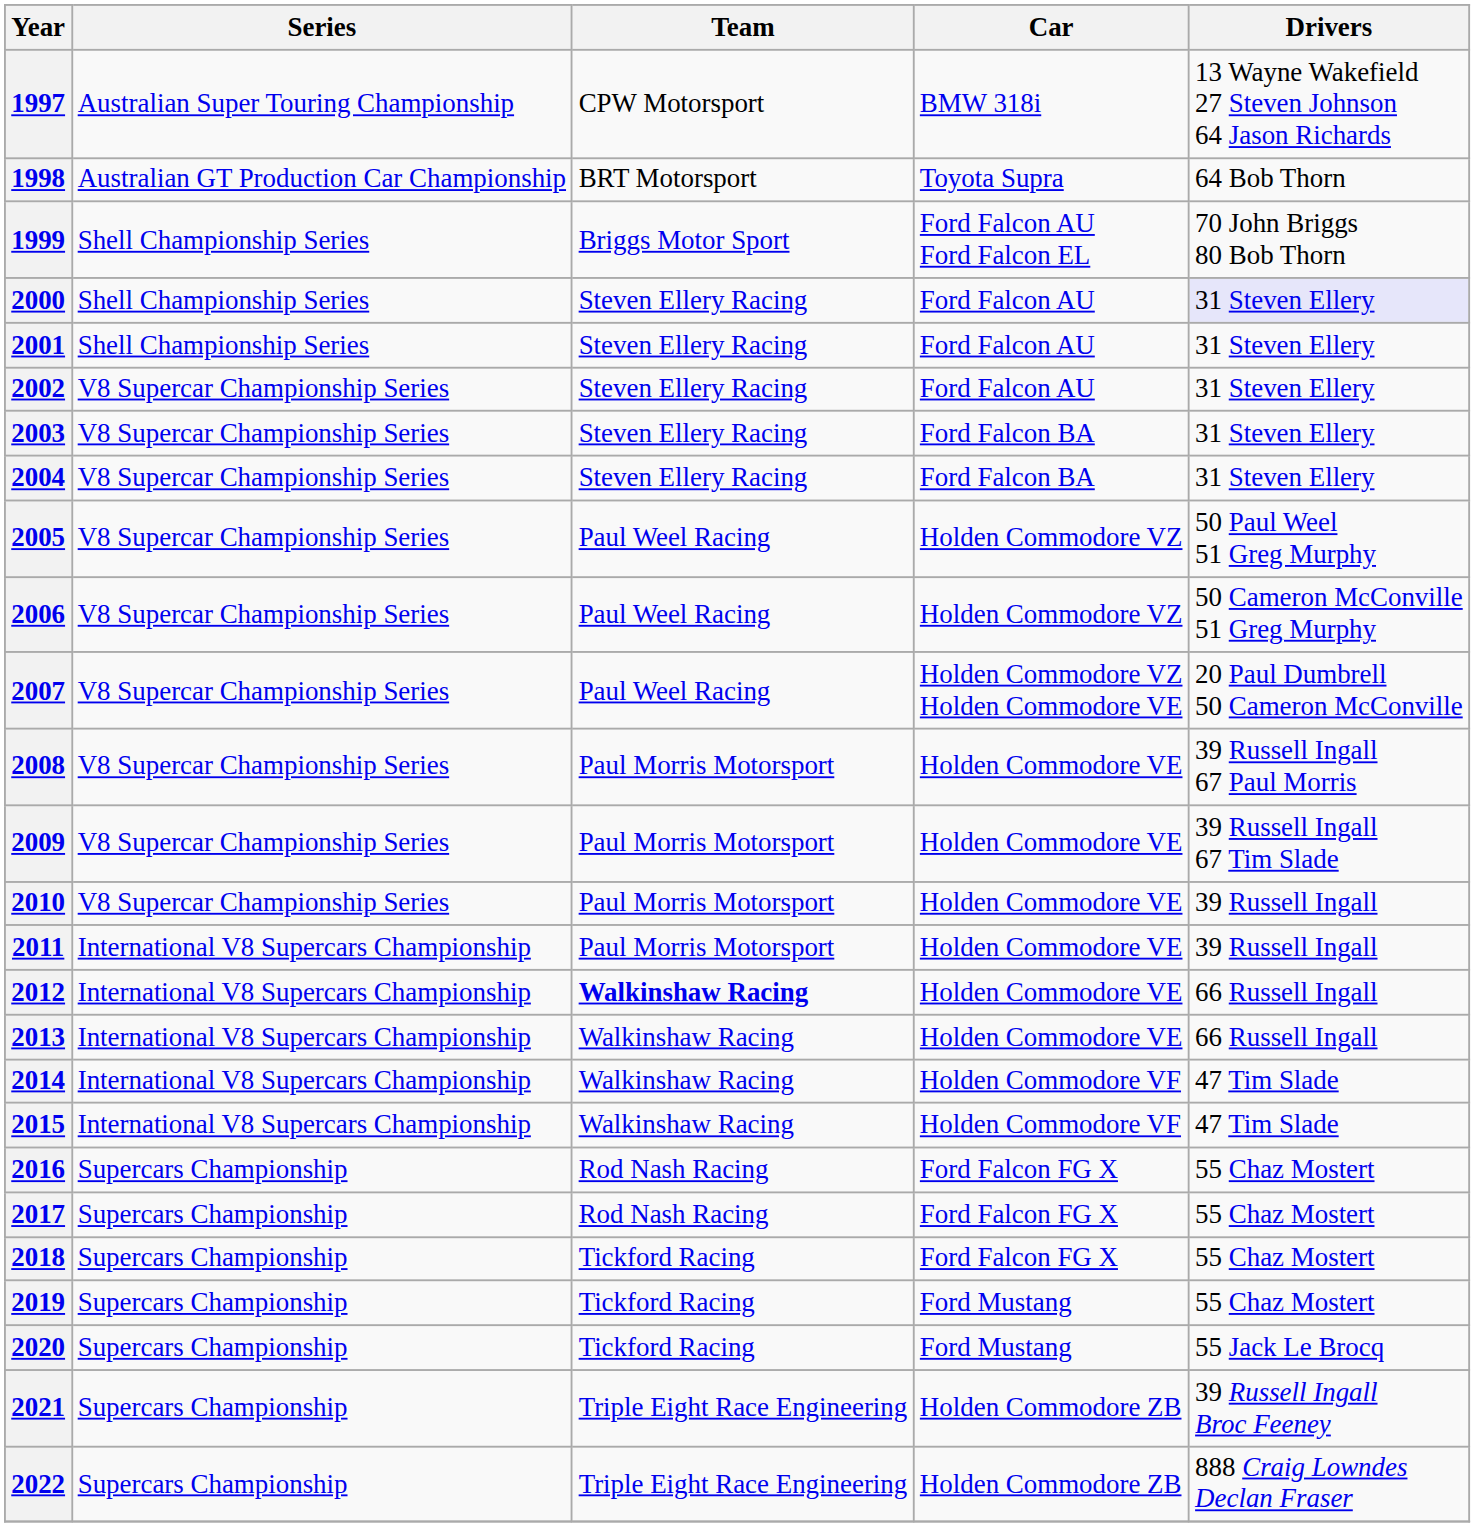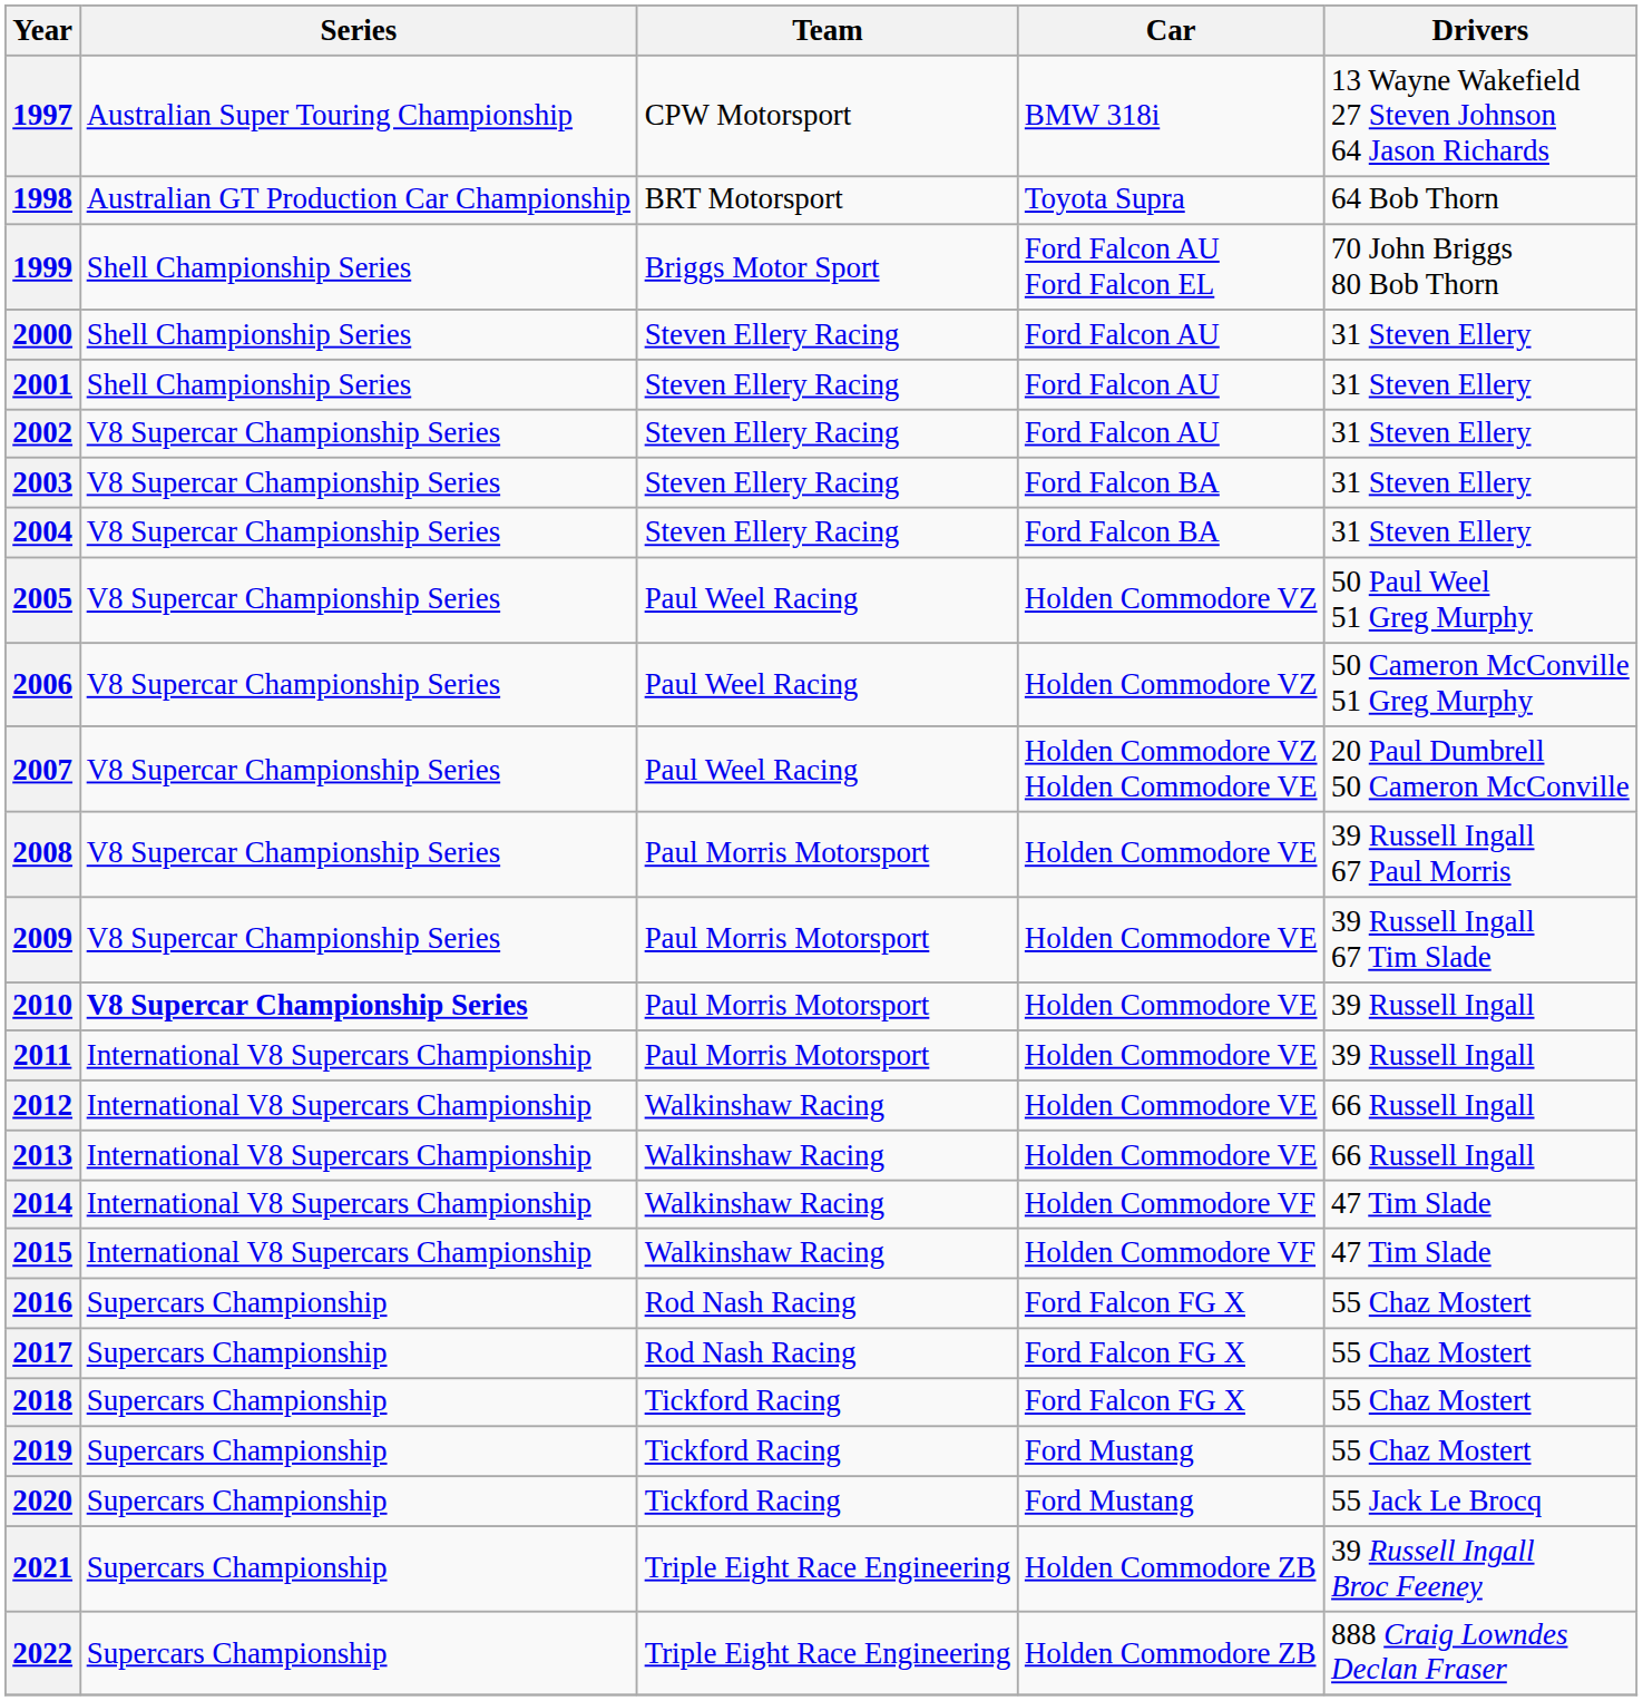2000 | Drivers: lavender background -> no background
2010 | Series: normal -> bold
2012 | Team: bold -> normal
